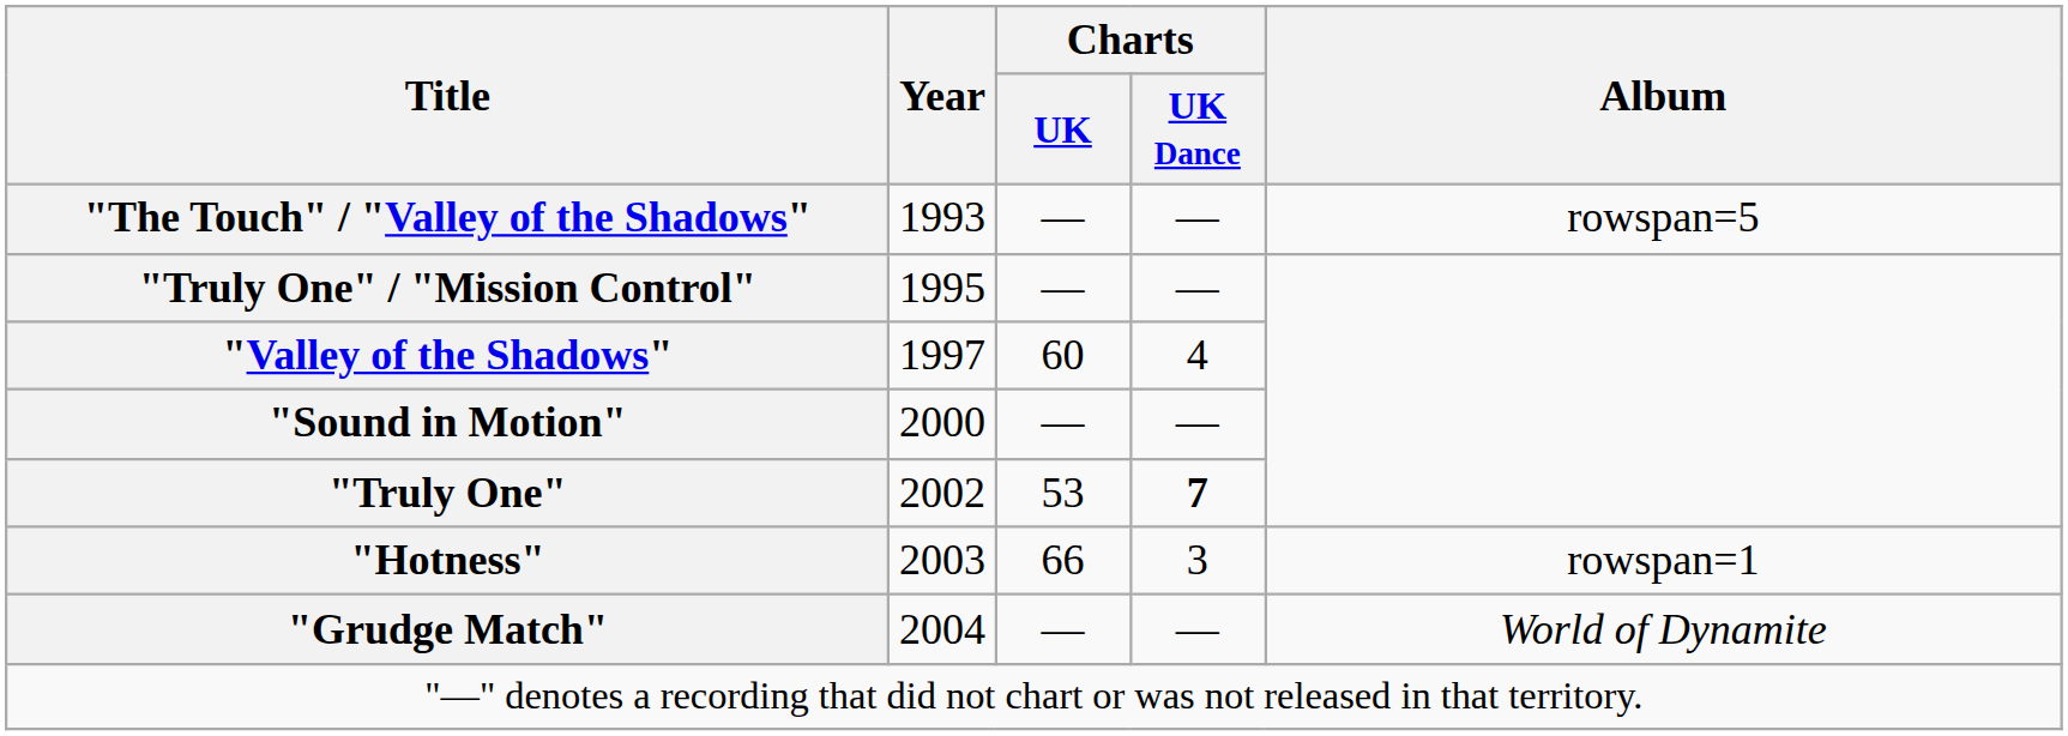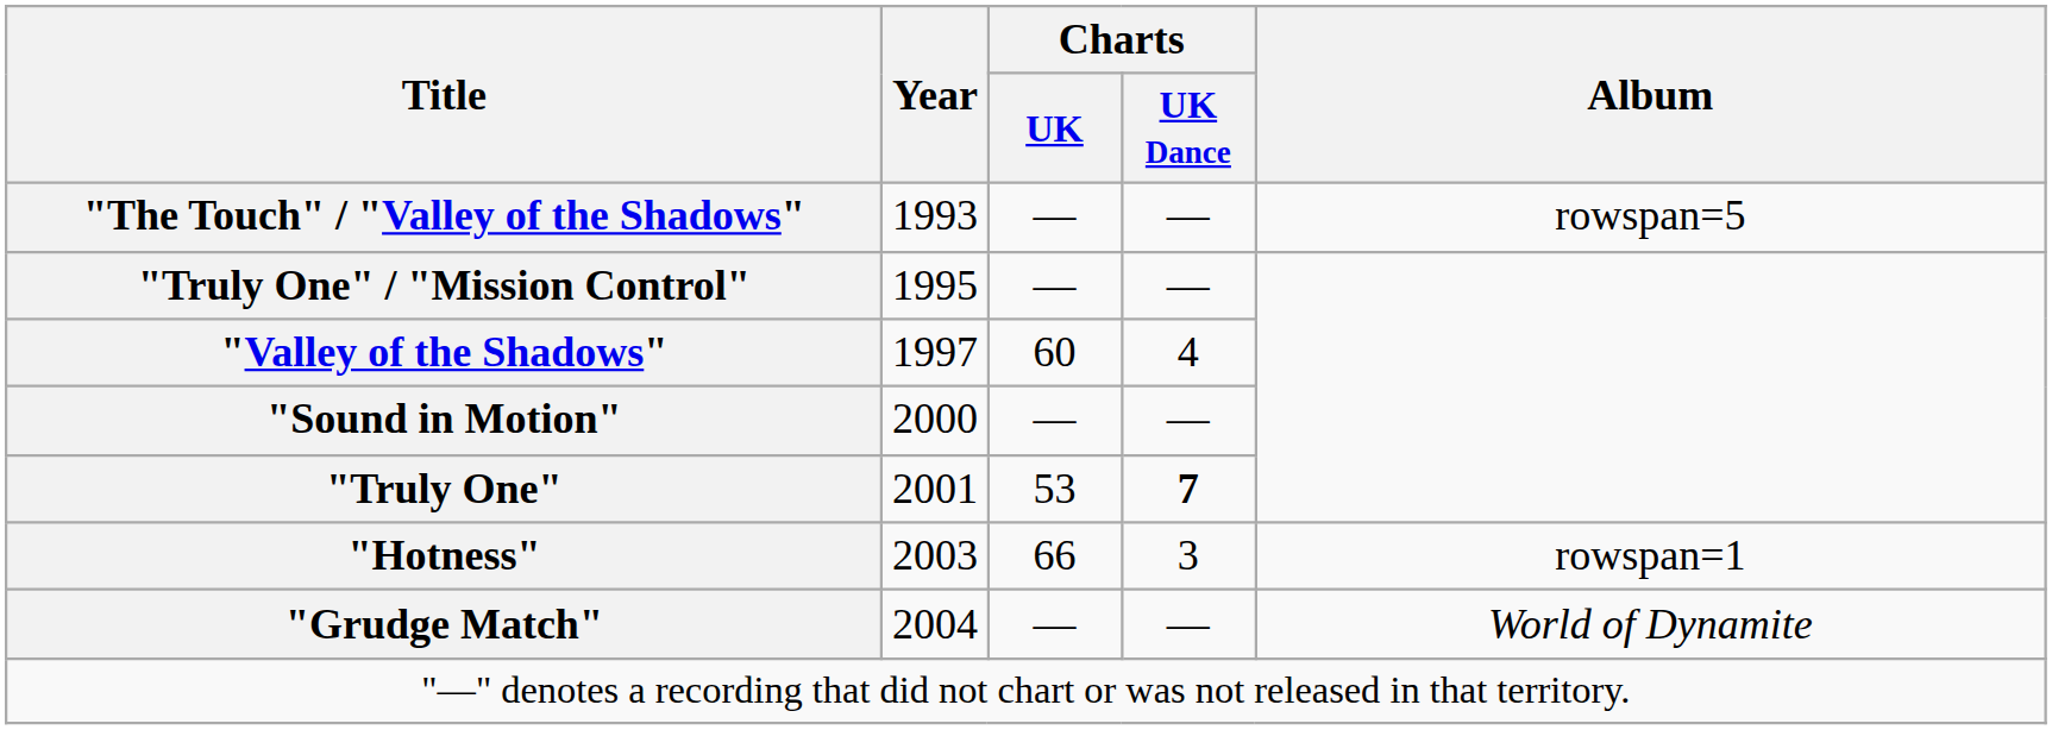"Truly One" | Year: 2002 -> 2001
